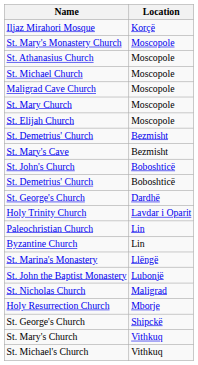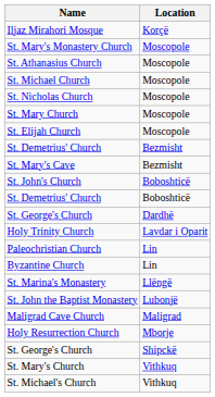row 6 | Name: Maligrad Cave Church -> St. Nicholas Church
row 19 | Name: St. Nicholas Church -> Maligrad Cave Church
